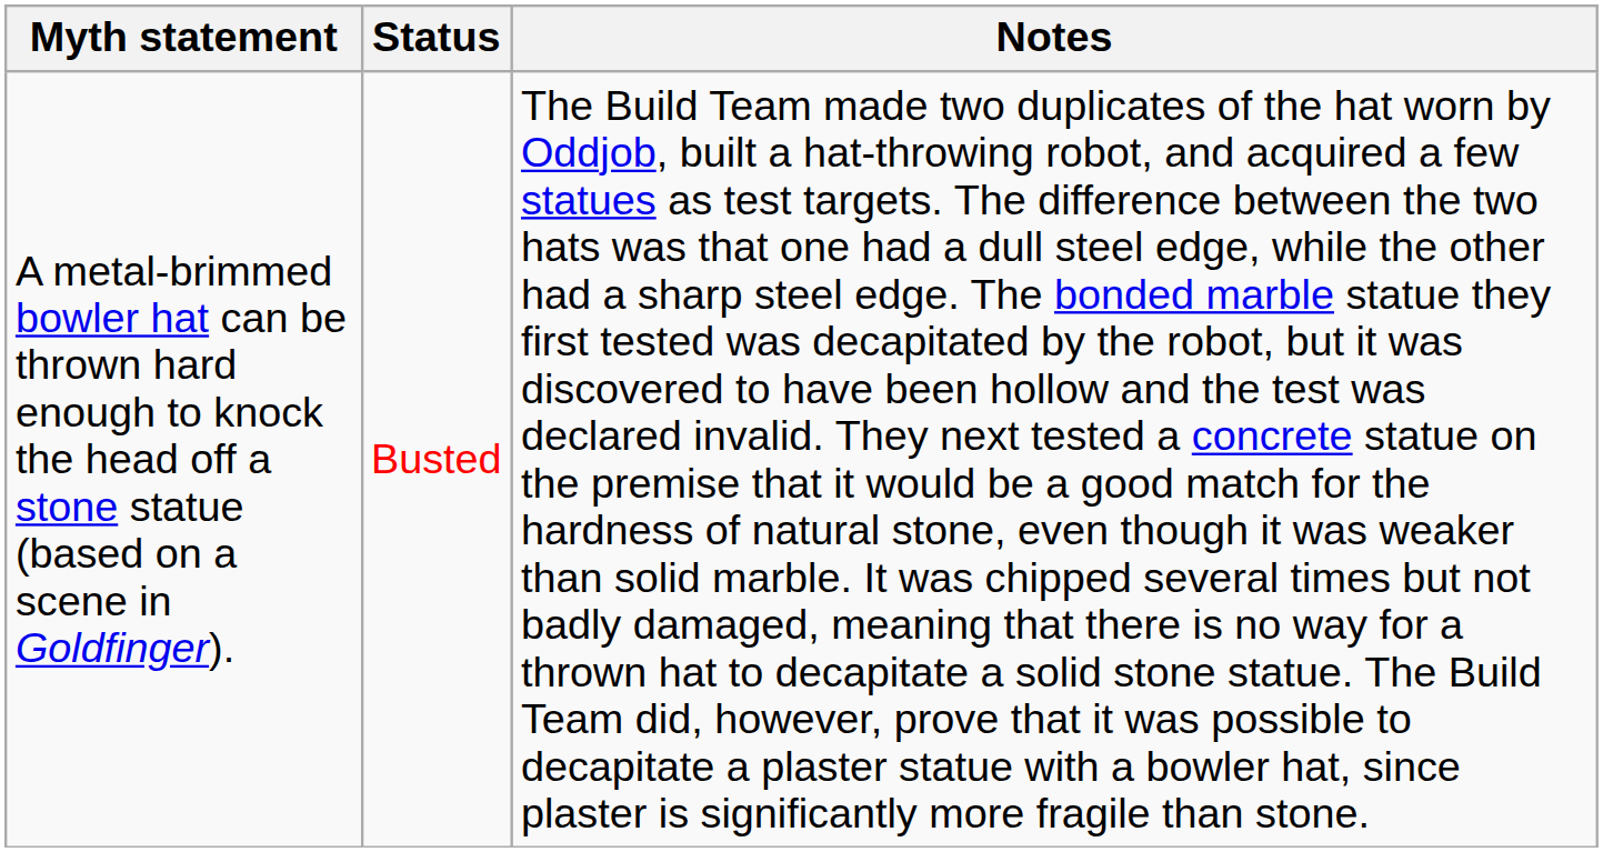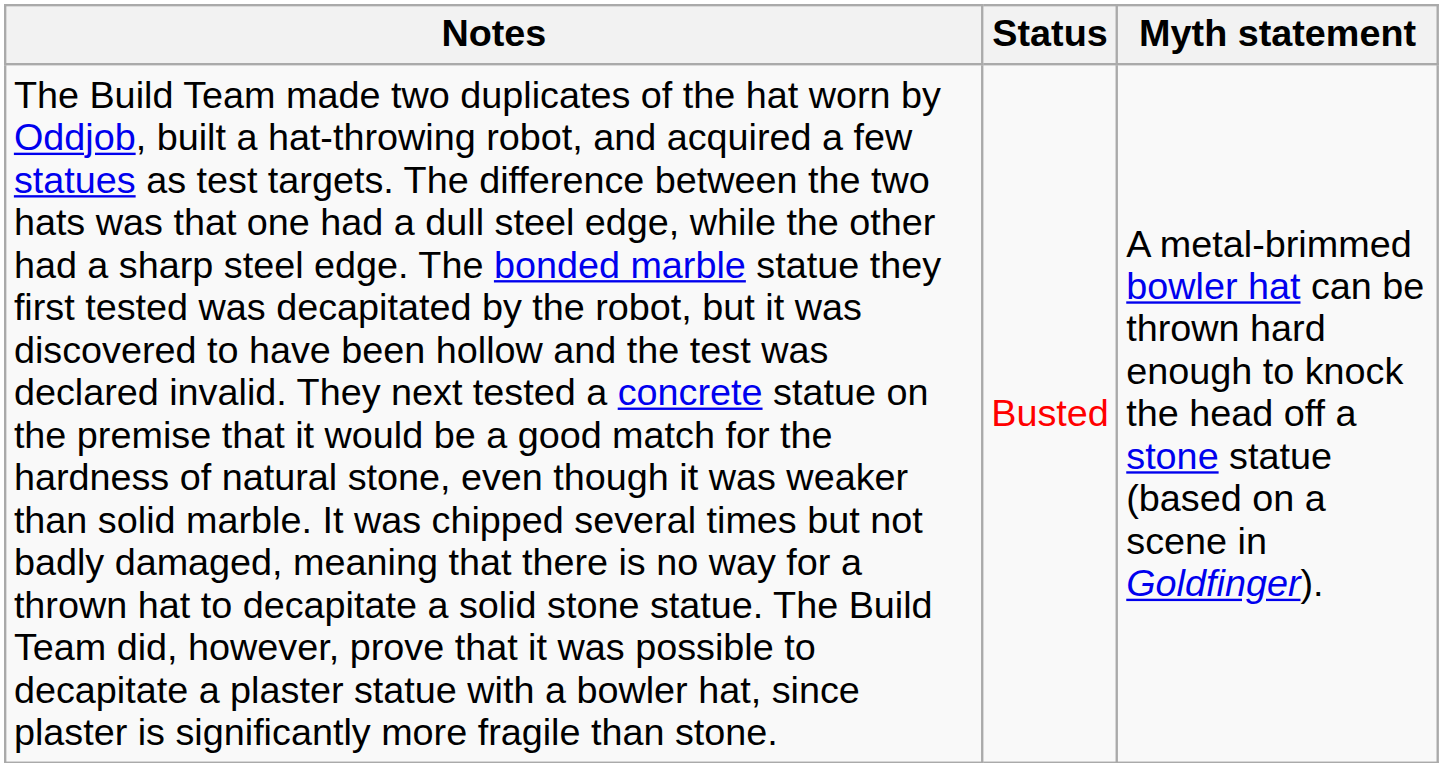columns swapped: Myth statement <-> Notes
